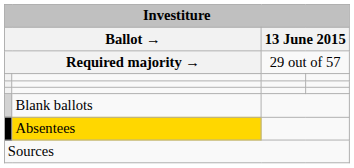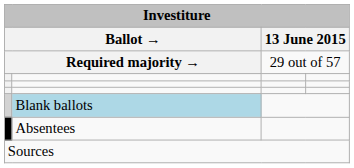Blank ballots | column 2: no background -> lightblue background
Absentees | column 2: gold background -> no background
